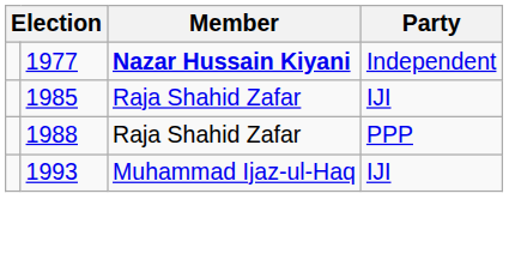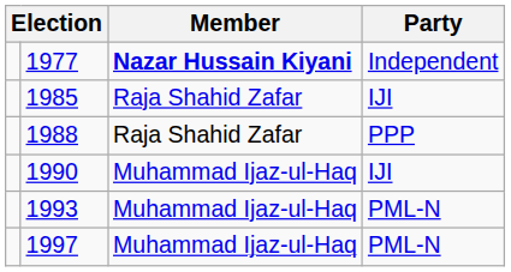+ row: 1990 | Muhammad Ijaz-ul-Haq | IJI
1993 | Party: IJI -> PML-N
+ row: 1997 | Muhammad Ijaz-ul-Haq | PML-N
